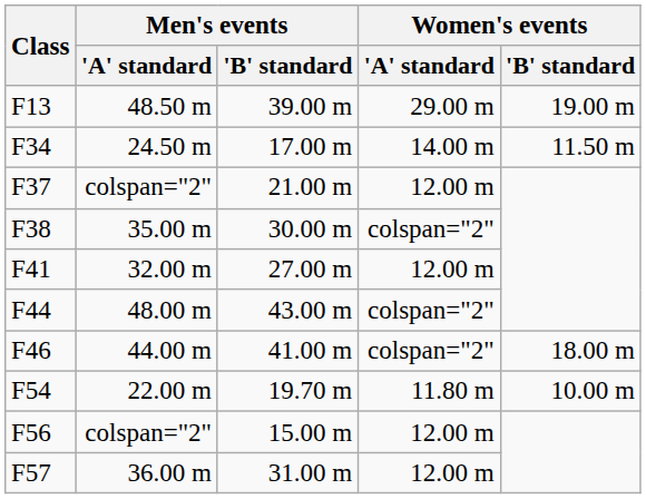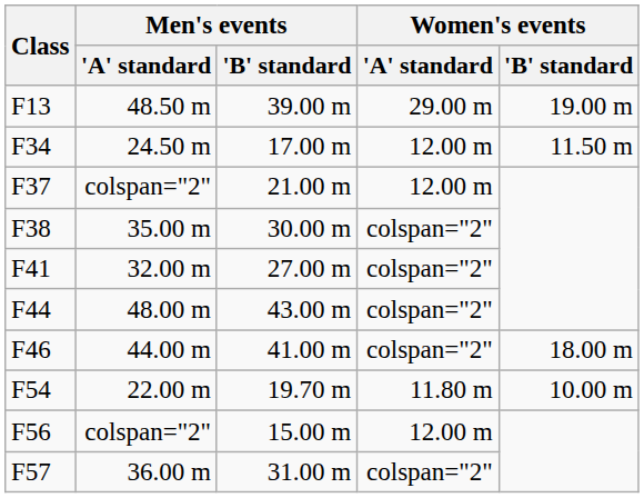F34 | Women's events / 'A' standard: 14.00 m -> 12.00 m
F41 | Women's events / 'A' standard: 12.00 m -> colspan="2"
F57 | Women's events / 'A' standard: 12.00 m -> colspan="2"
